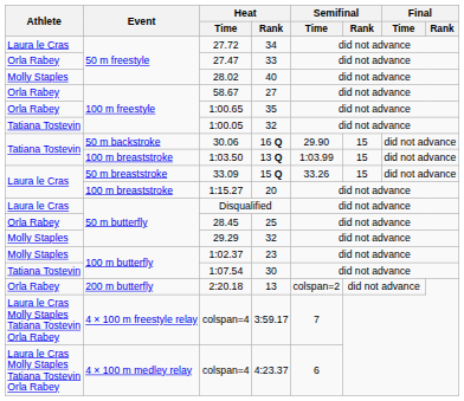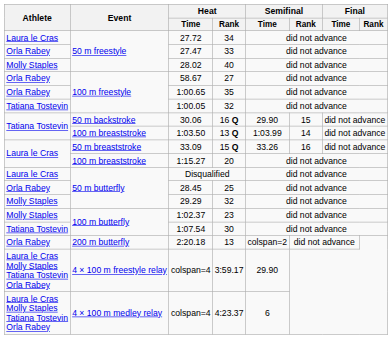1:03.50 | Semifinal / Rank: 15 -> 14
33.09 | Semifinal / Rank: 15 -> 16
colspan=4 / 3:59.17 | Semifinal / Time: 7 -> 29.90
